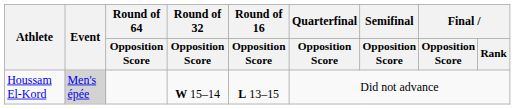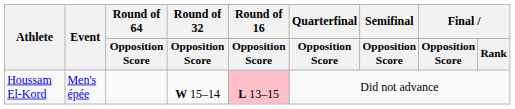Houssam El-Kord | Event: lightgrey background -> no background
Houssam El-Kord | Round of 16 / Opposition Score: no background -> pink background
